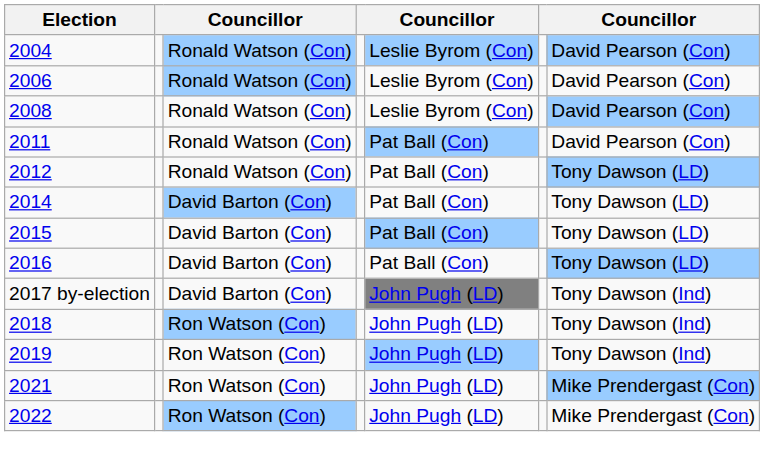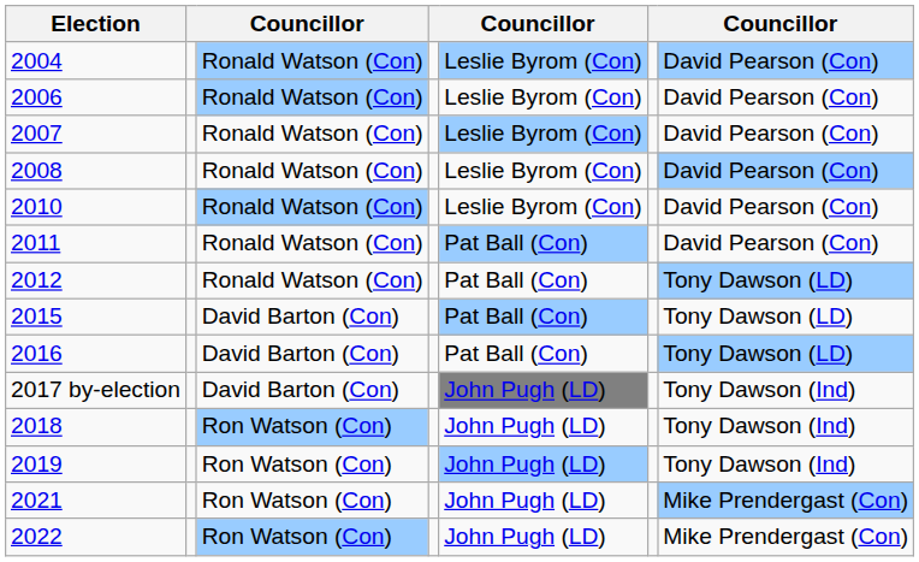+ row: 2007 | Ronald Watson (Con) | Leslie Byrom (Con) | David Pearson (Con)
+ row: 2010 | Ronald Watson (Con) | Leslie Byrom (Con) | David Pearson (Con)
- row: 2014 | David Barton (Con) | Pat Ball (Con) | Tony Dawson (LD)
